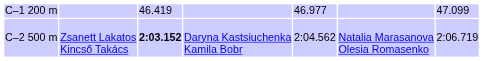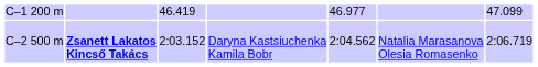C–2 500 m | column 2: normal -> bold
C–2 500 m | column 3: bold -> normal
